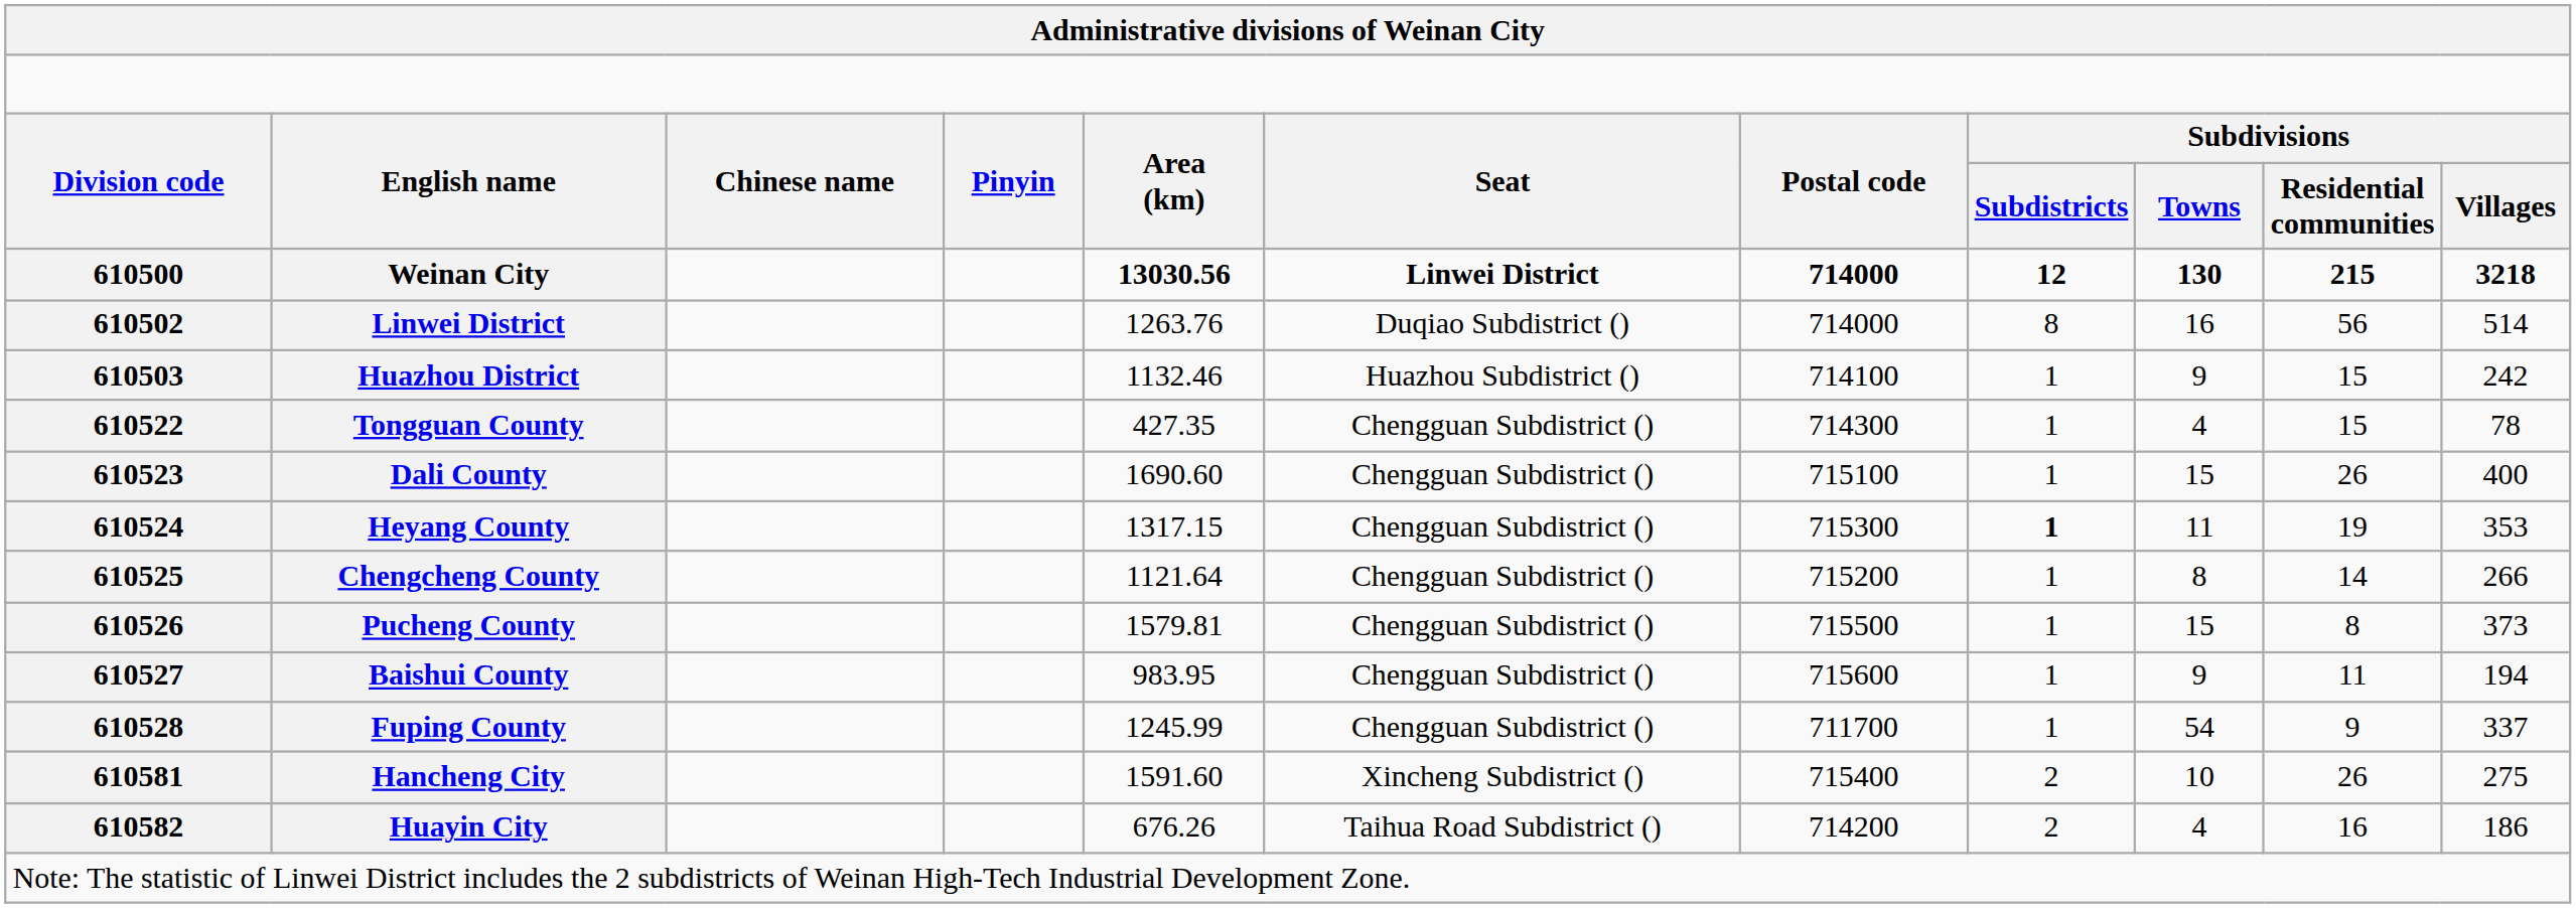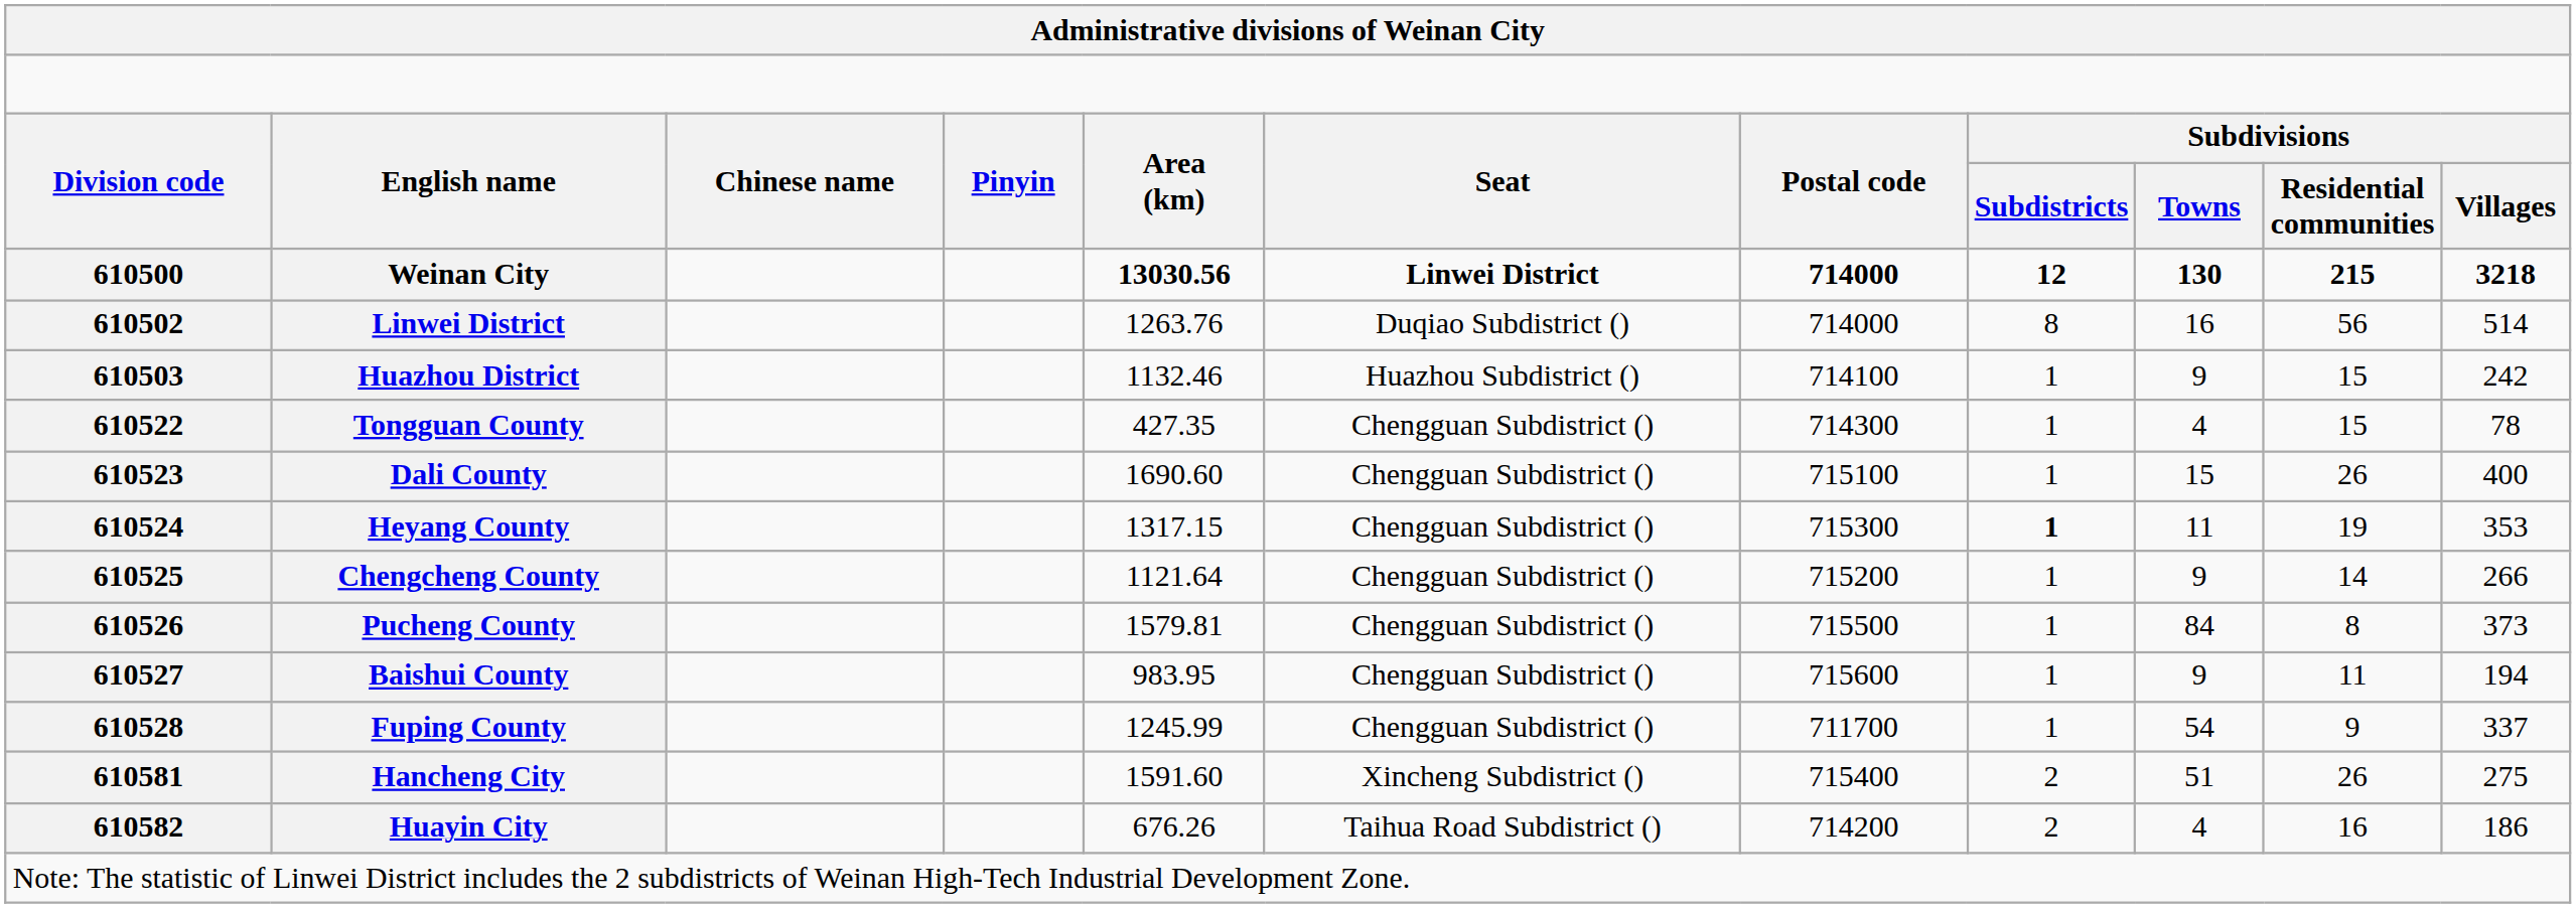Chengcheng County | column 9: 8 -> 9
Pucheng County | column 9: 15 -> 84
Hancheng City | column 9: 10 -> 51
